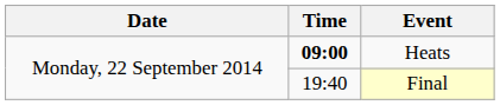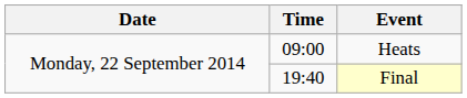Heats | Time: bold -> normal
